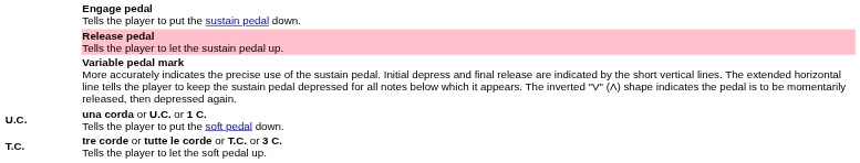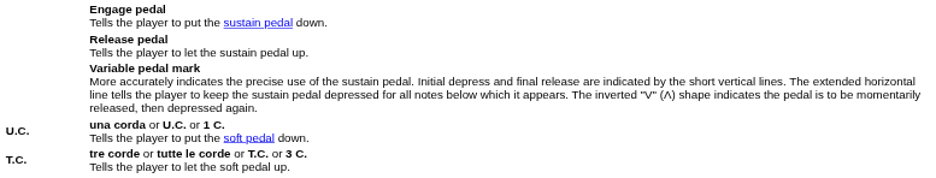row 2 | column 2: pink background -> no background
